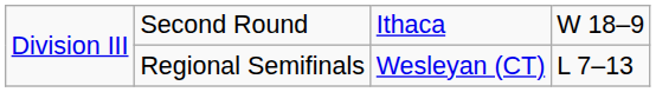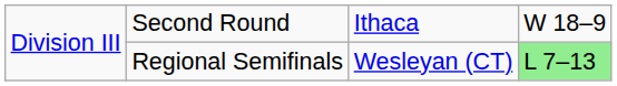Division III / Regional Semifinals | column 4: no background -> lightgreen background
